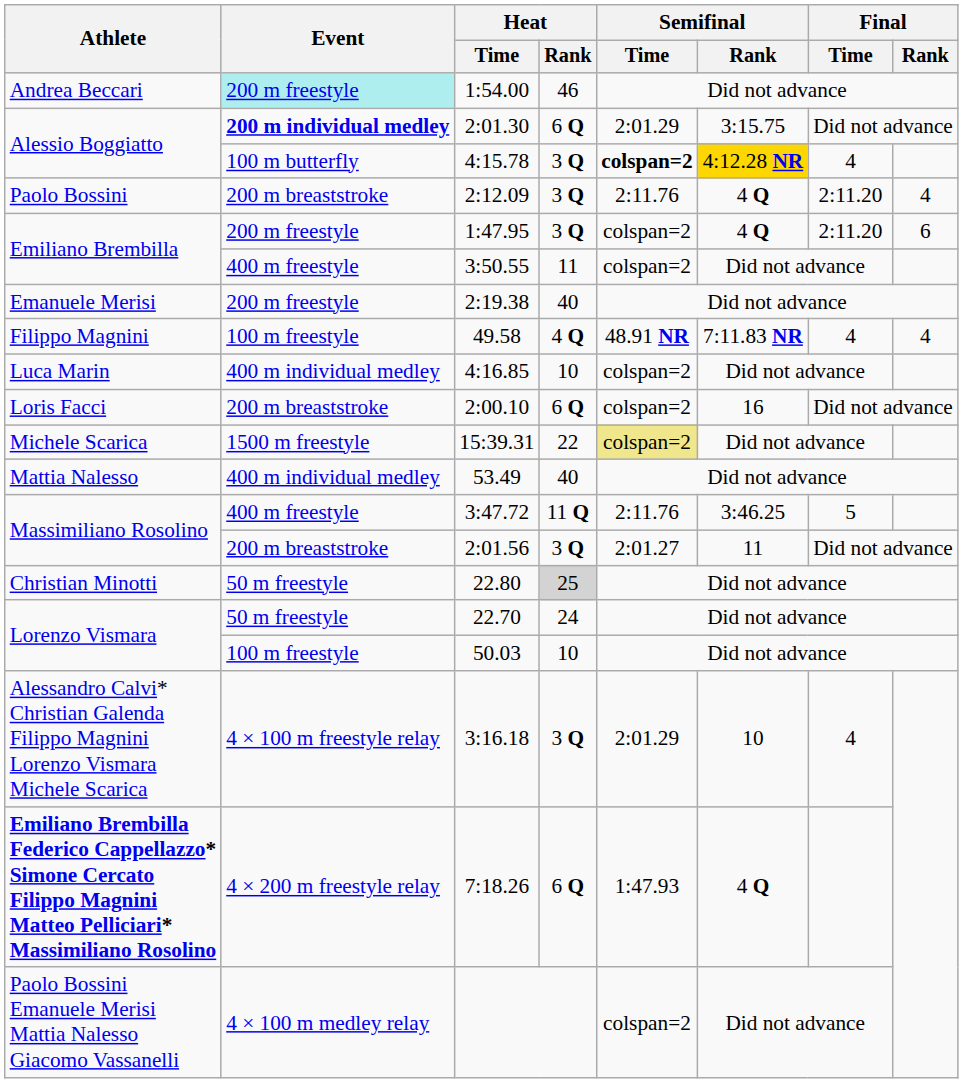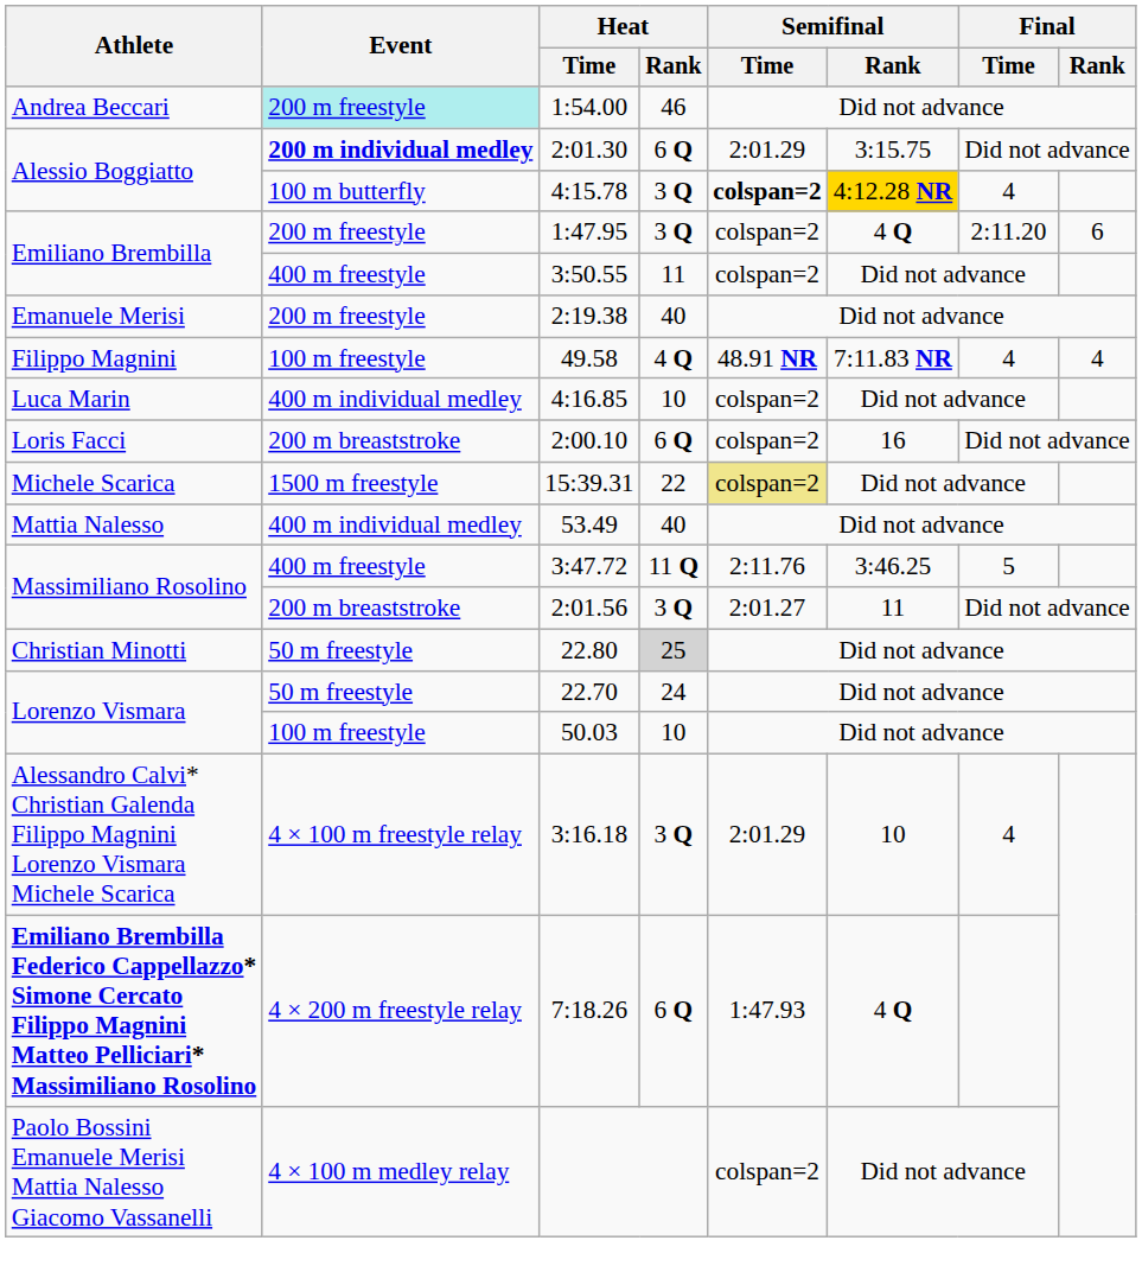- row: Paolo Bossini | 200 m breaststroke | 2:12.09 | 3 Q | 2:11.76 | 4 Q | 2:11.20 | 4
